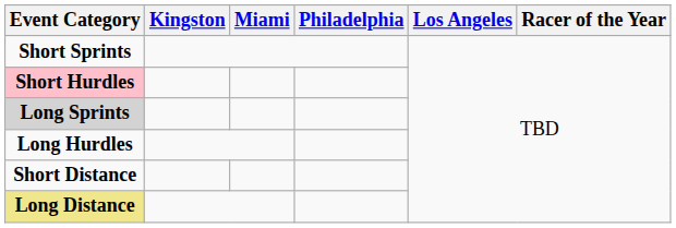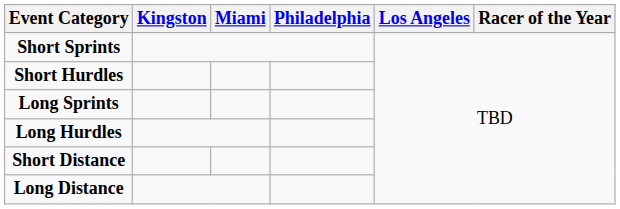Short Hurdles | Event Category: pink background -> no background
Long Sprints | Event Category: lightgrey background -> no background
Long Distance | Event Category: khaki background -> no background
